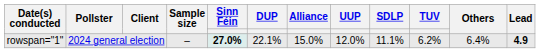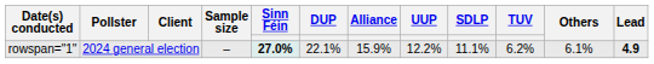rowspan="1" | Alliance: 15.0% -> 15.9%
rowspan="1" | UUP: 12.0% -> 12.2%
rowspan="1" | Others: 6.4% -> 6.1%
